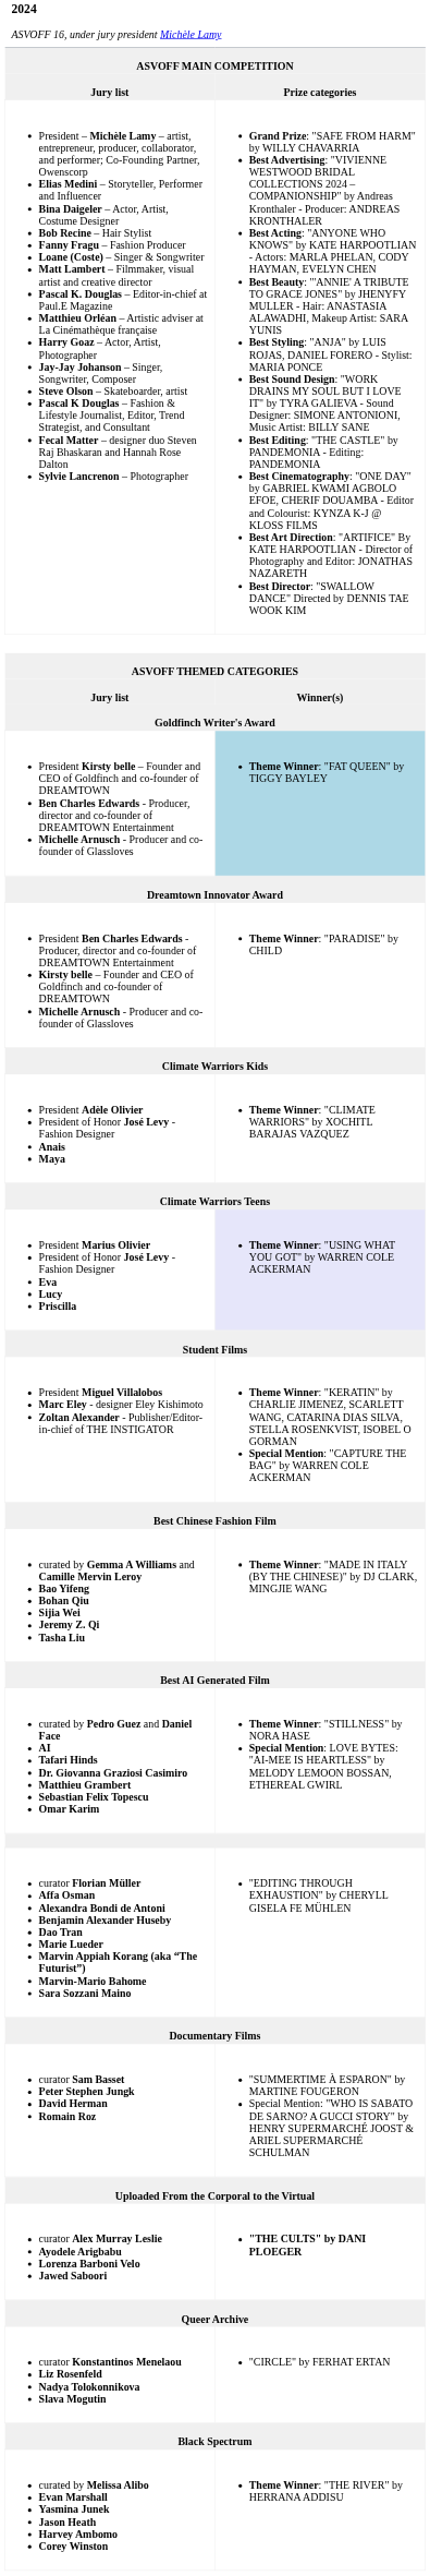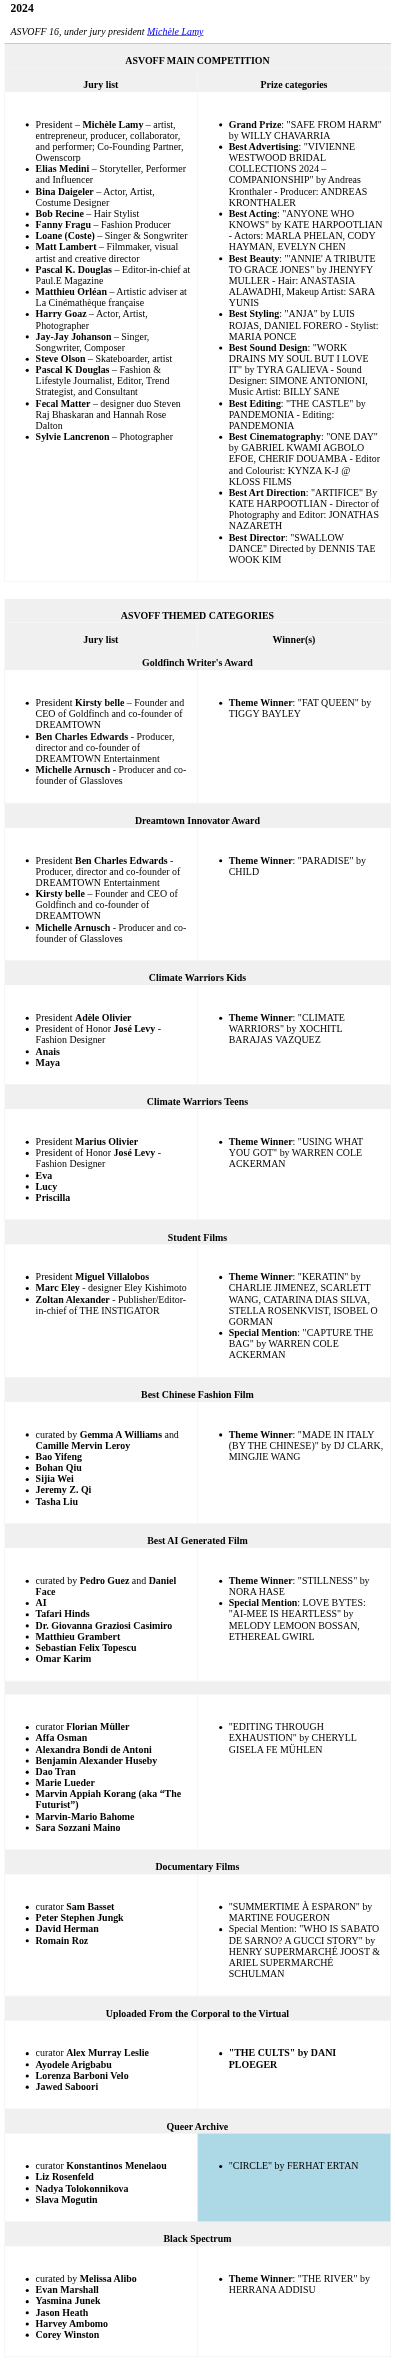row 8 | column 2: lightblue background -> no background
row 14 | column 2: lavender background -> no background
row 27 | column 2: no background -> lightblue background
